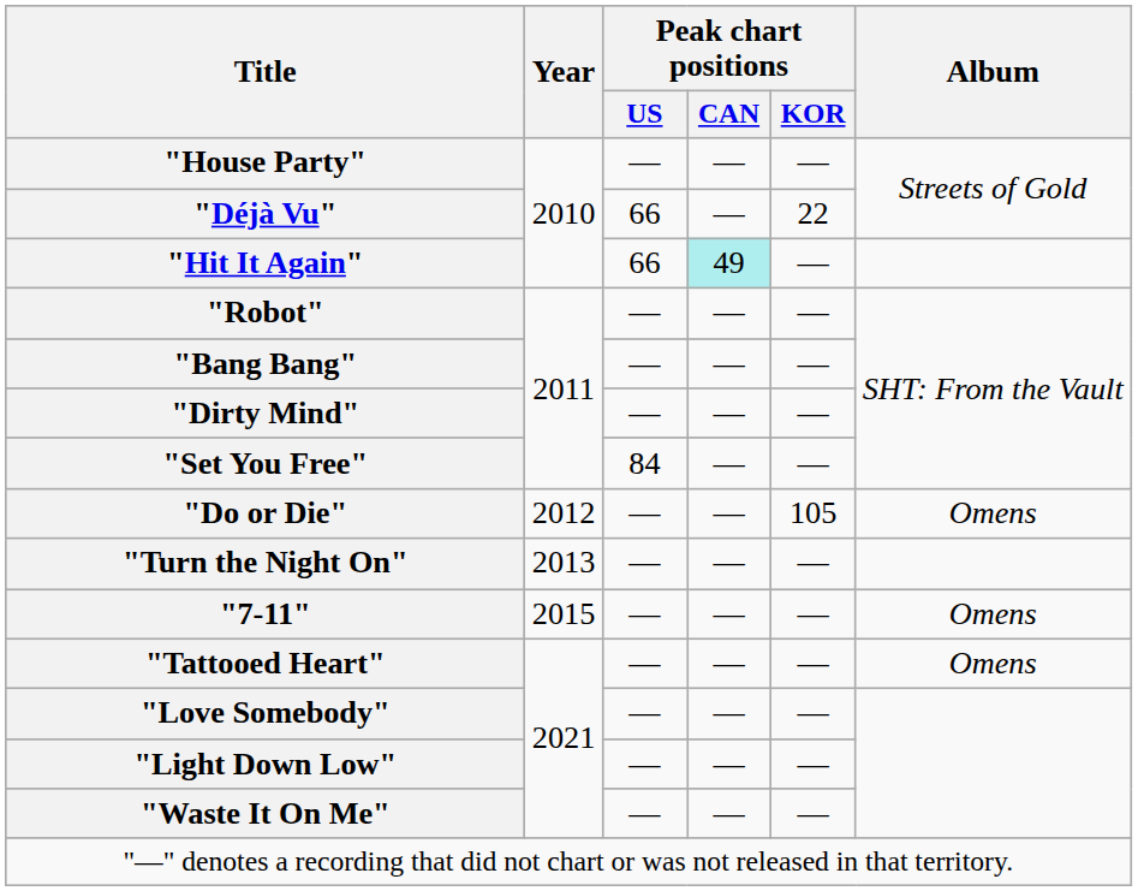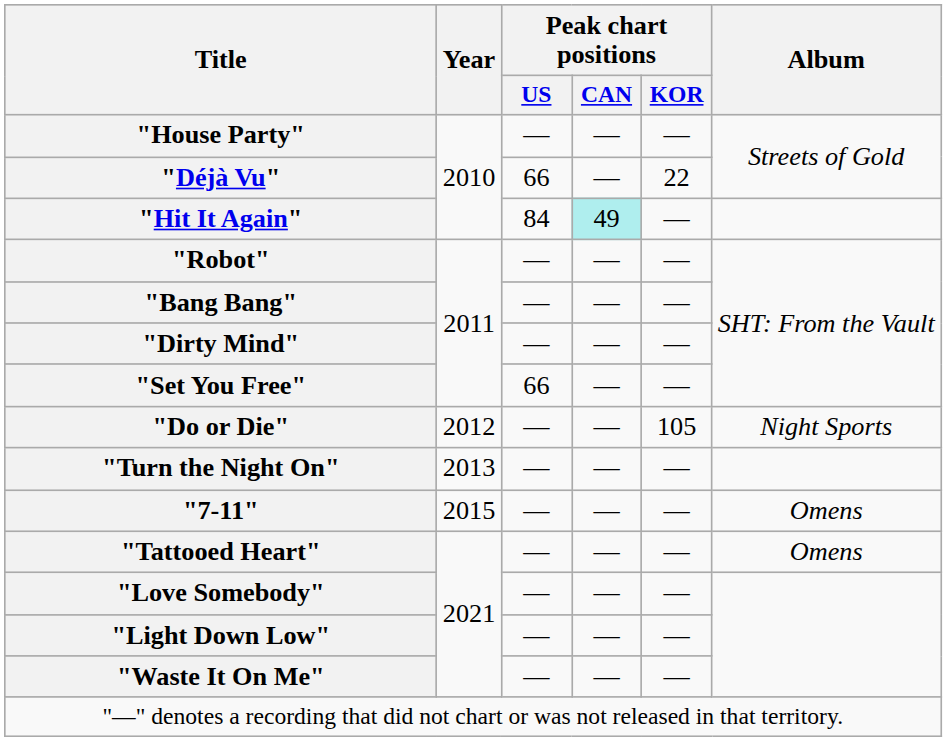"Hit It Again" | Peak chart positions / US: 66 -> 84
"Set You Free" | Peak chart positions / US: 84 -> 66
"Do or Die" | Album: Omens -> Night Sports
